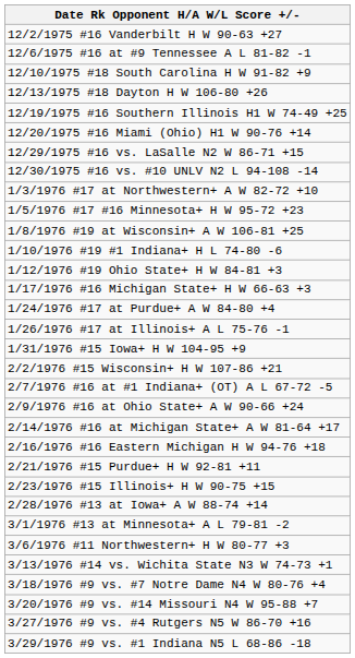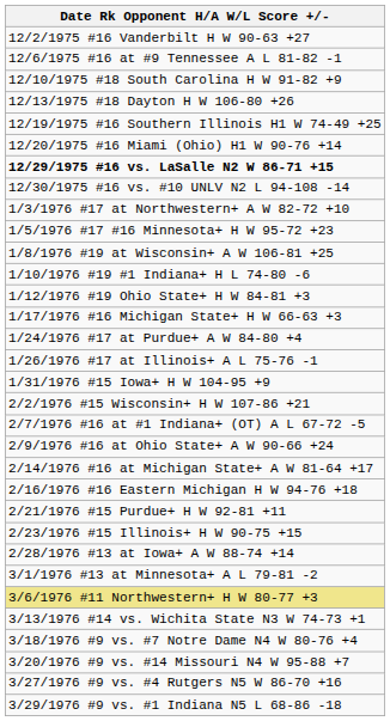row 8 | column 1: normal -> bold
row 28 | column 1: no background -> khaki background
